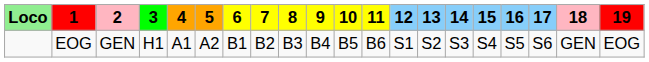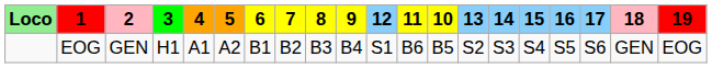columns swapped: 10 <-> 12
